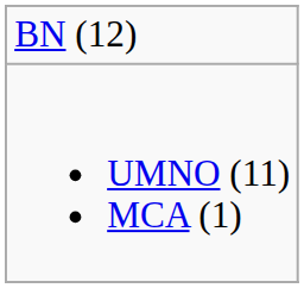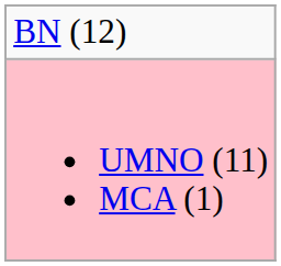row 2 | column 1: no background -> pink background
